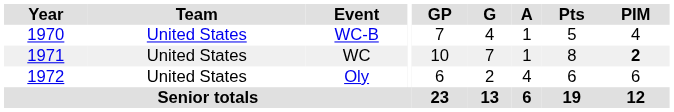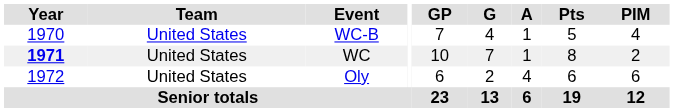WC | Year: normal -> bold
WC | PIM: bold -> normal
